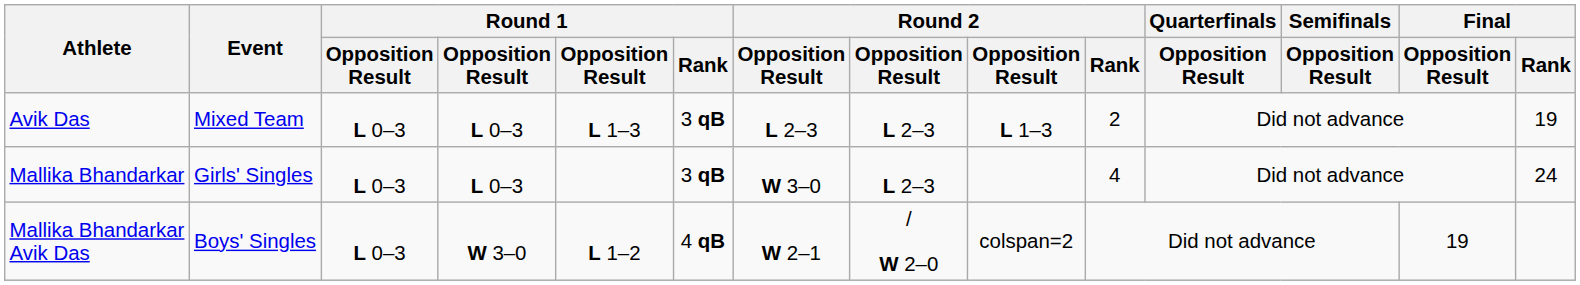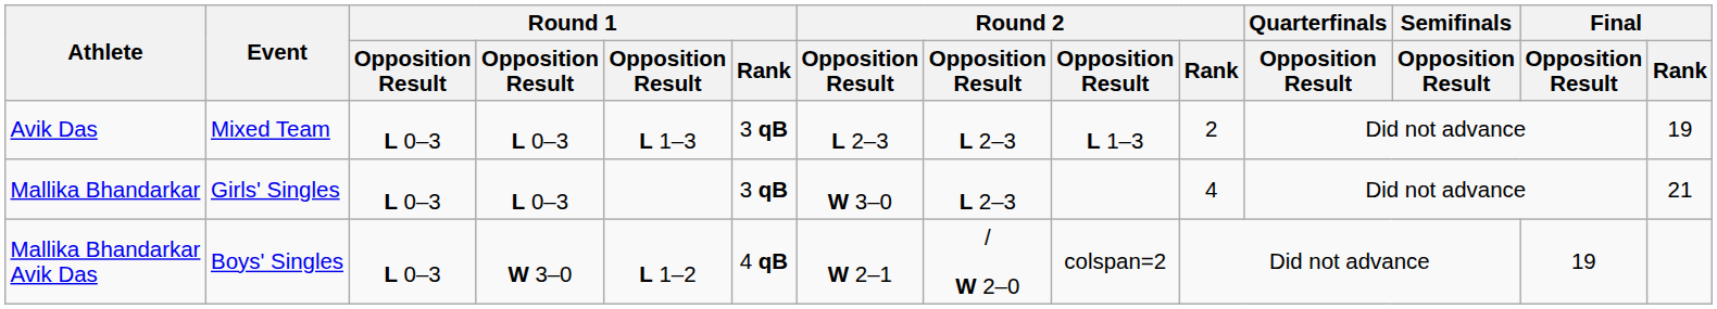Mallika Bhandarkar | Final / Rank: 24 -> 21
